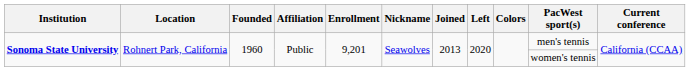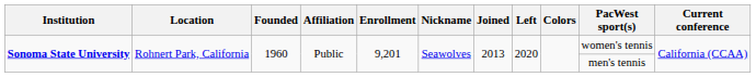row 2 | PacWest sport(s): men's tennis -> women's tennis
row 3 | PacWest sport(s): women's tennis -> men's tennis
